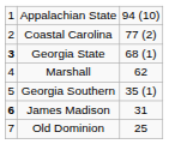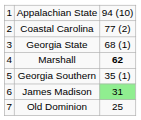Georgia State | column 1: bold -> normal
Marshall | column 3: normal -> bold
James Madison | column 1: bold -> normal
James Madison | column 3: no background -> lightgreen background
